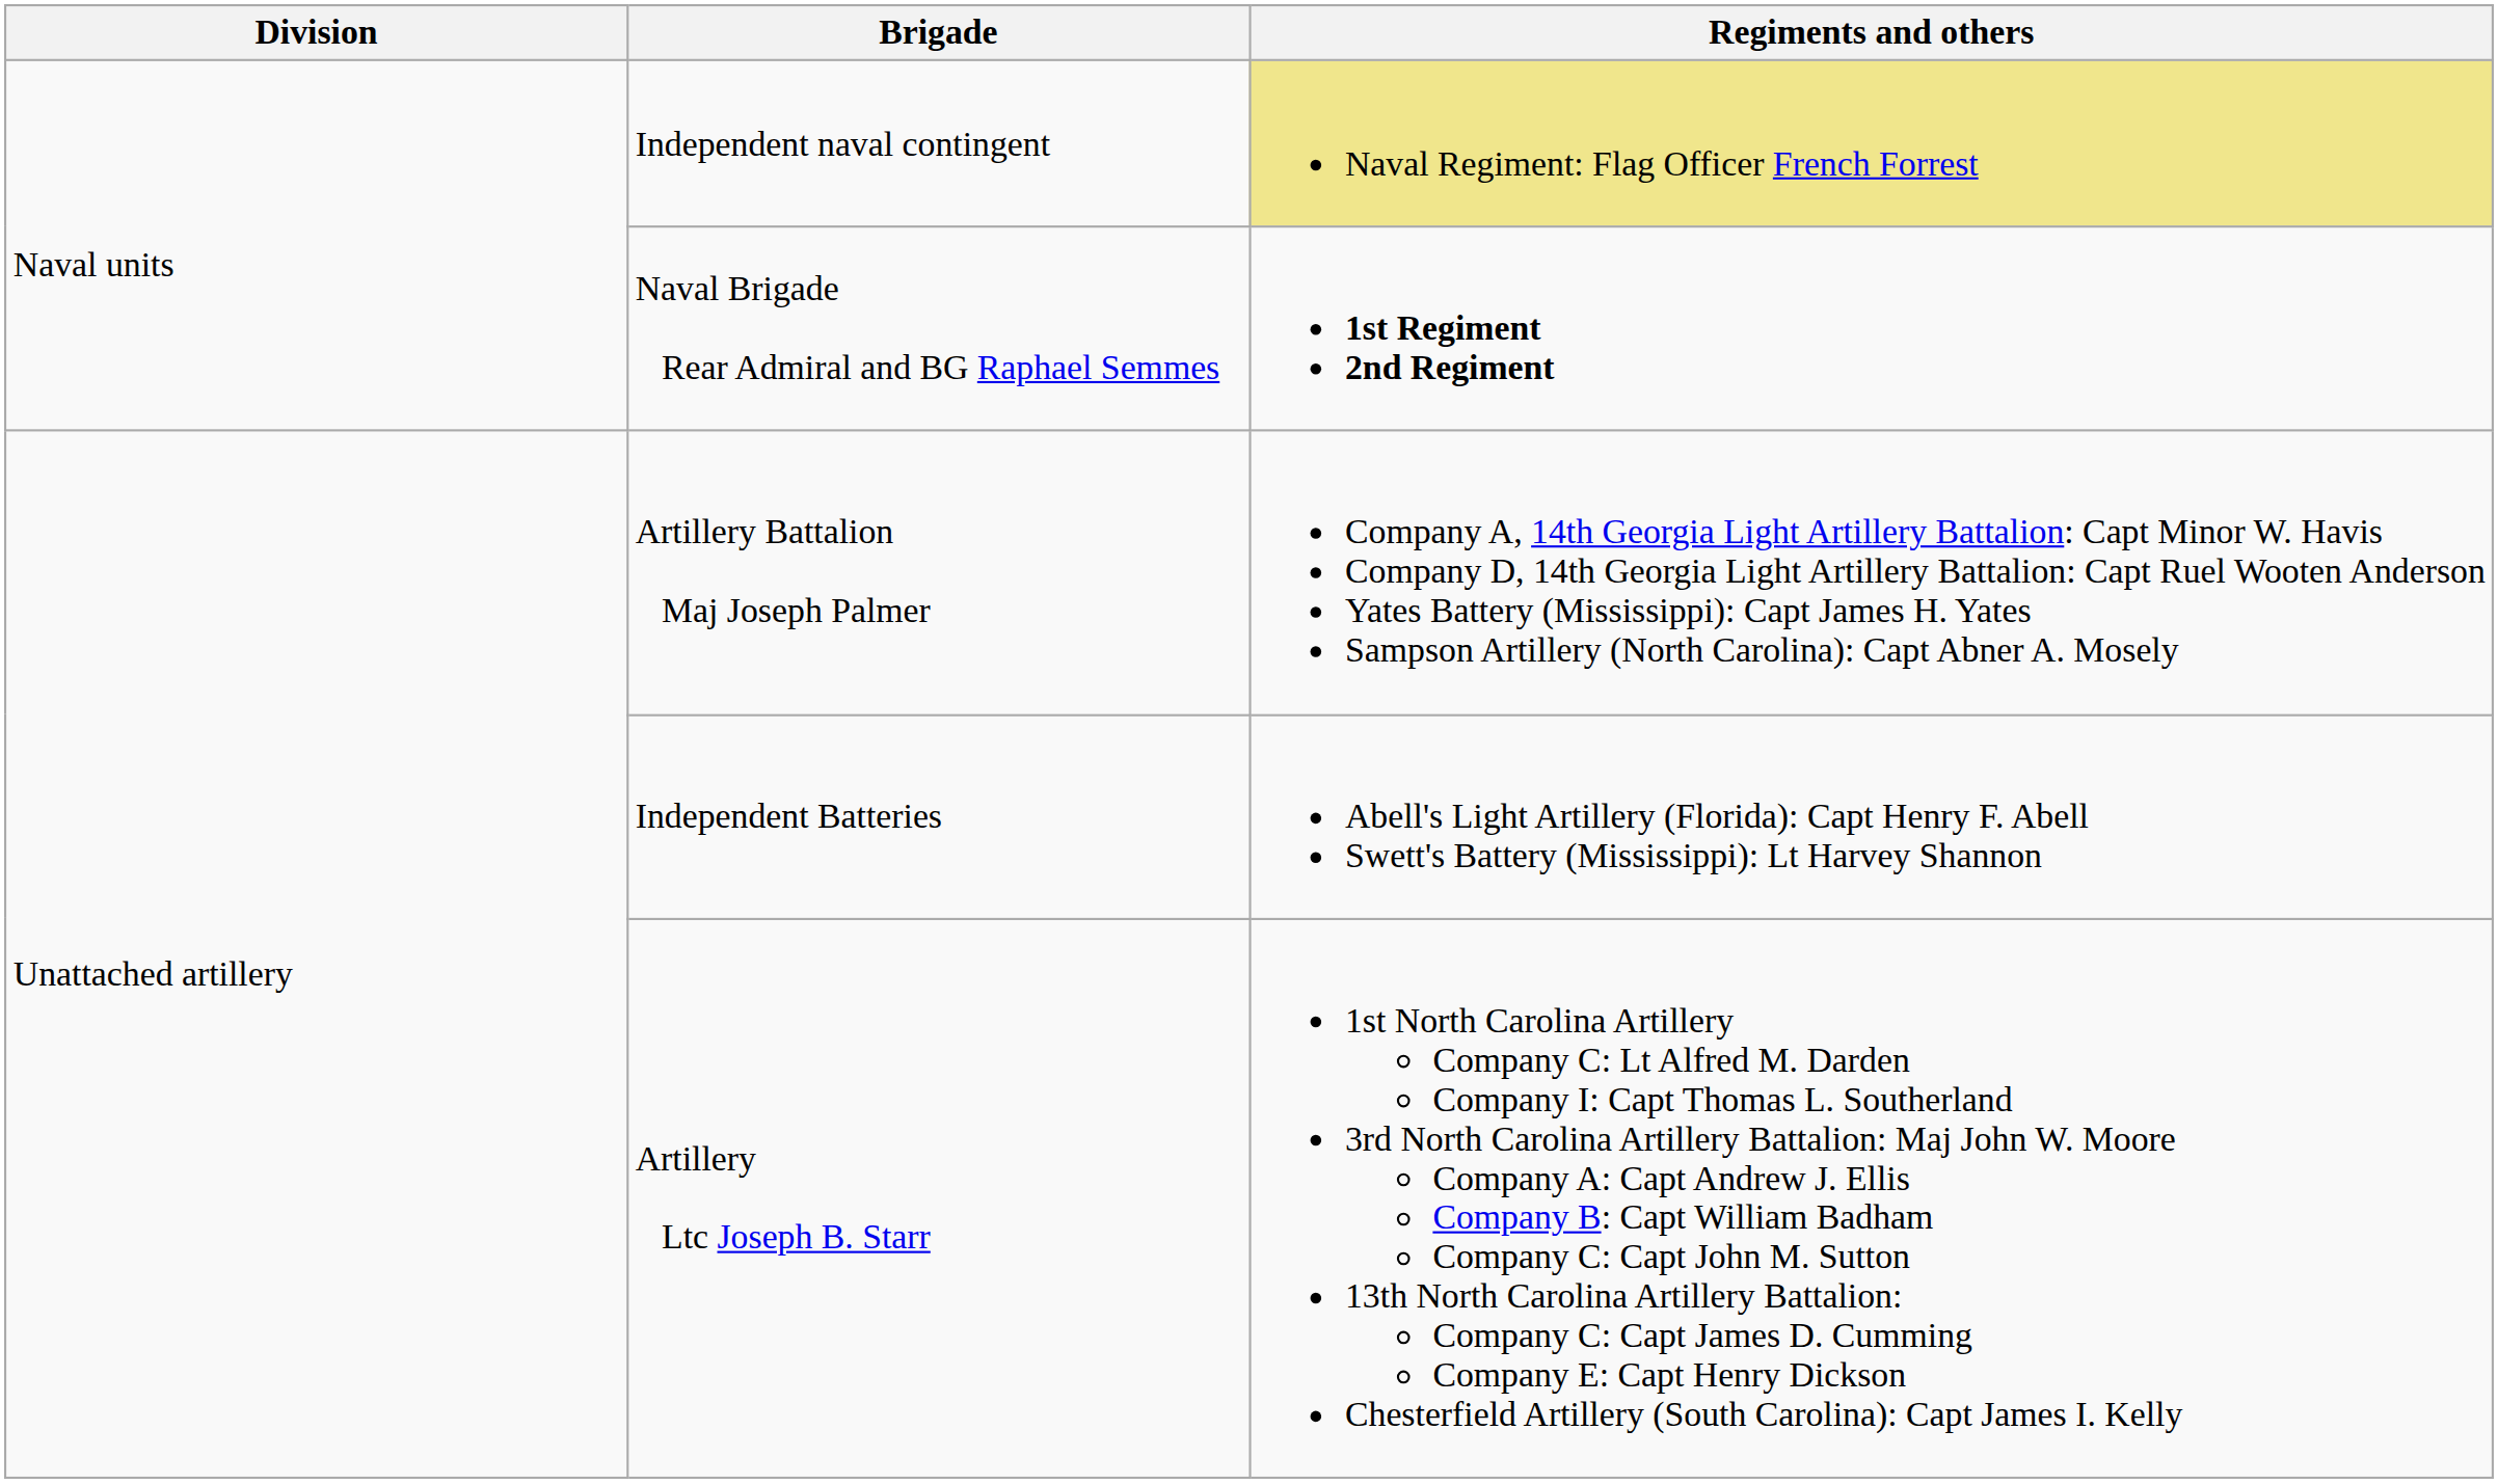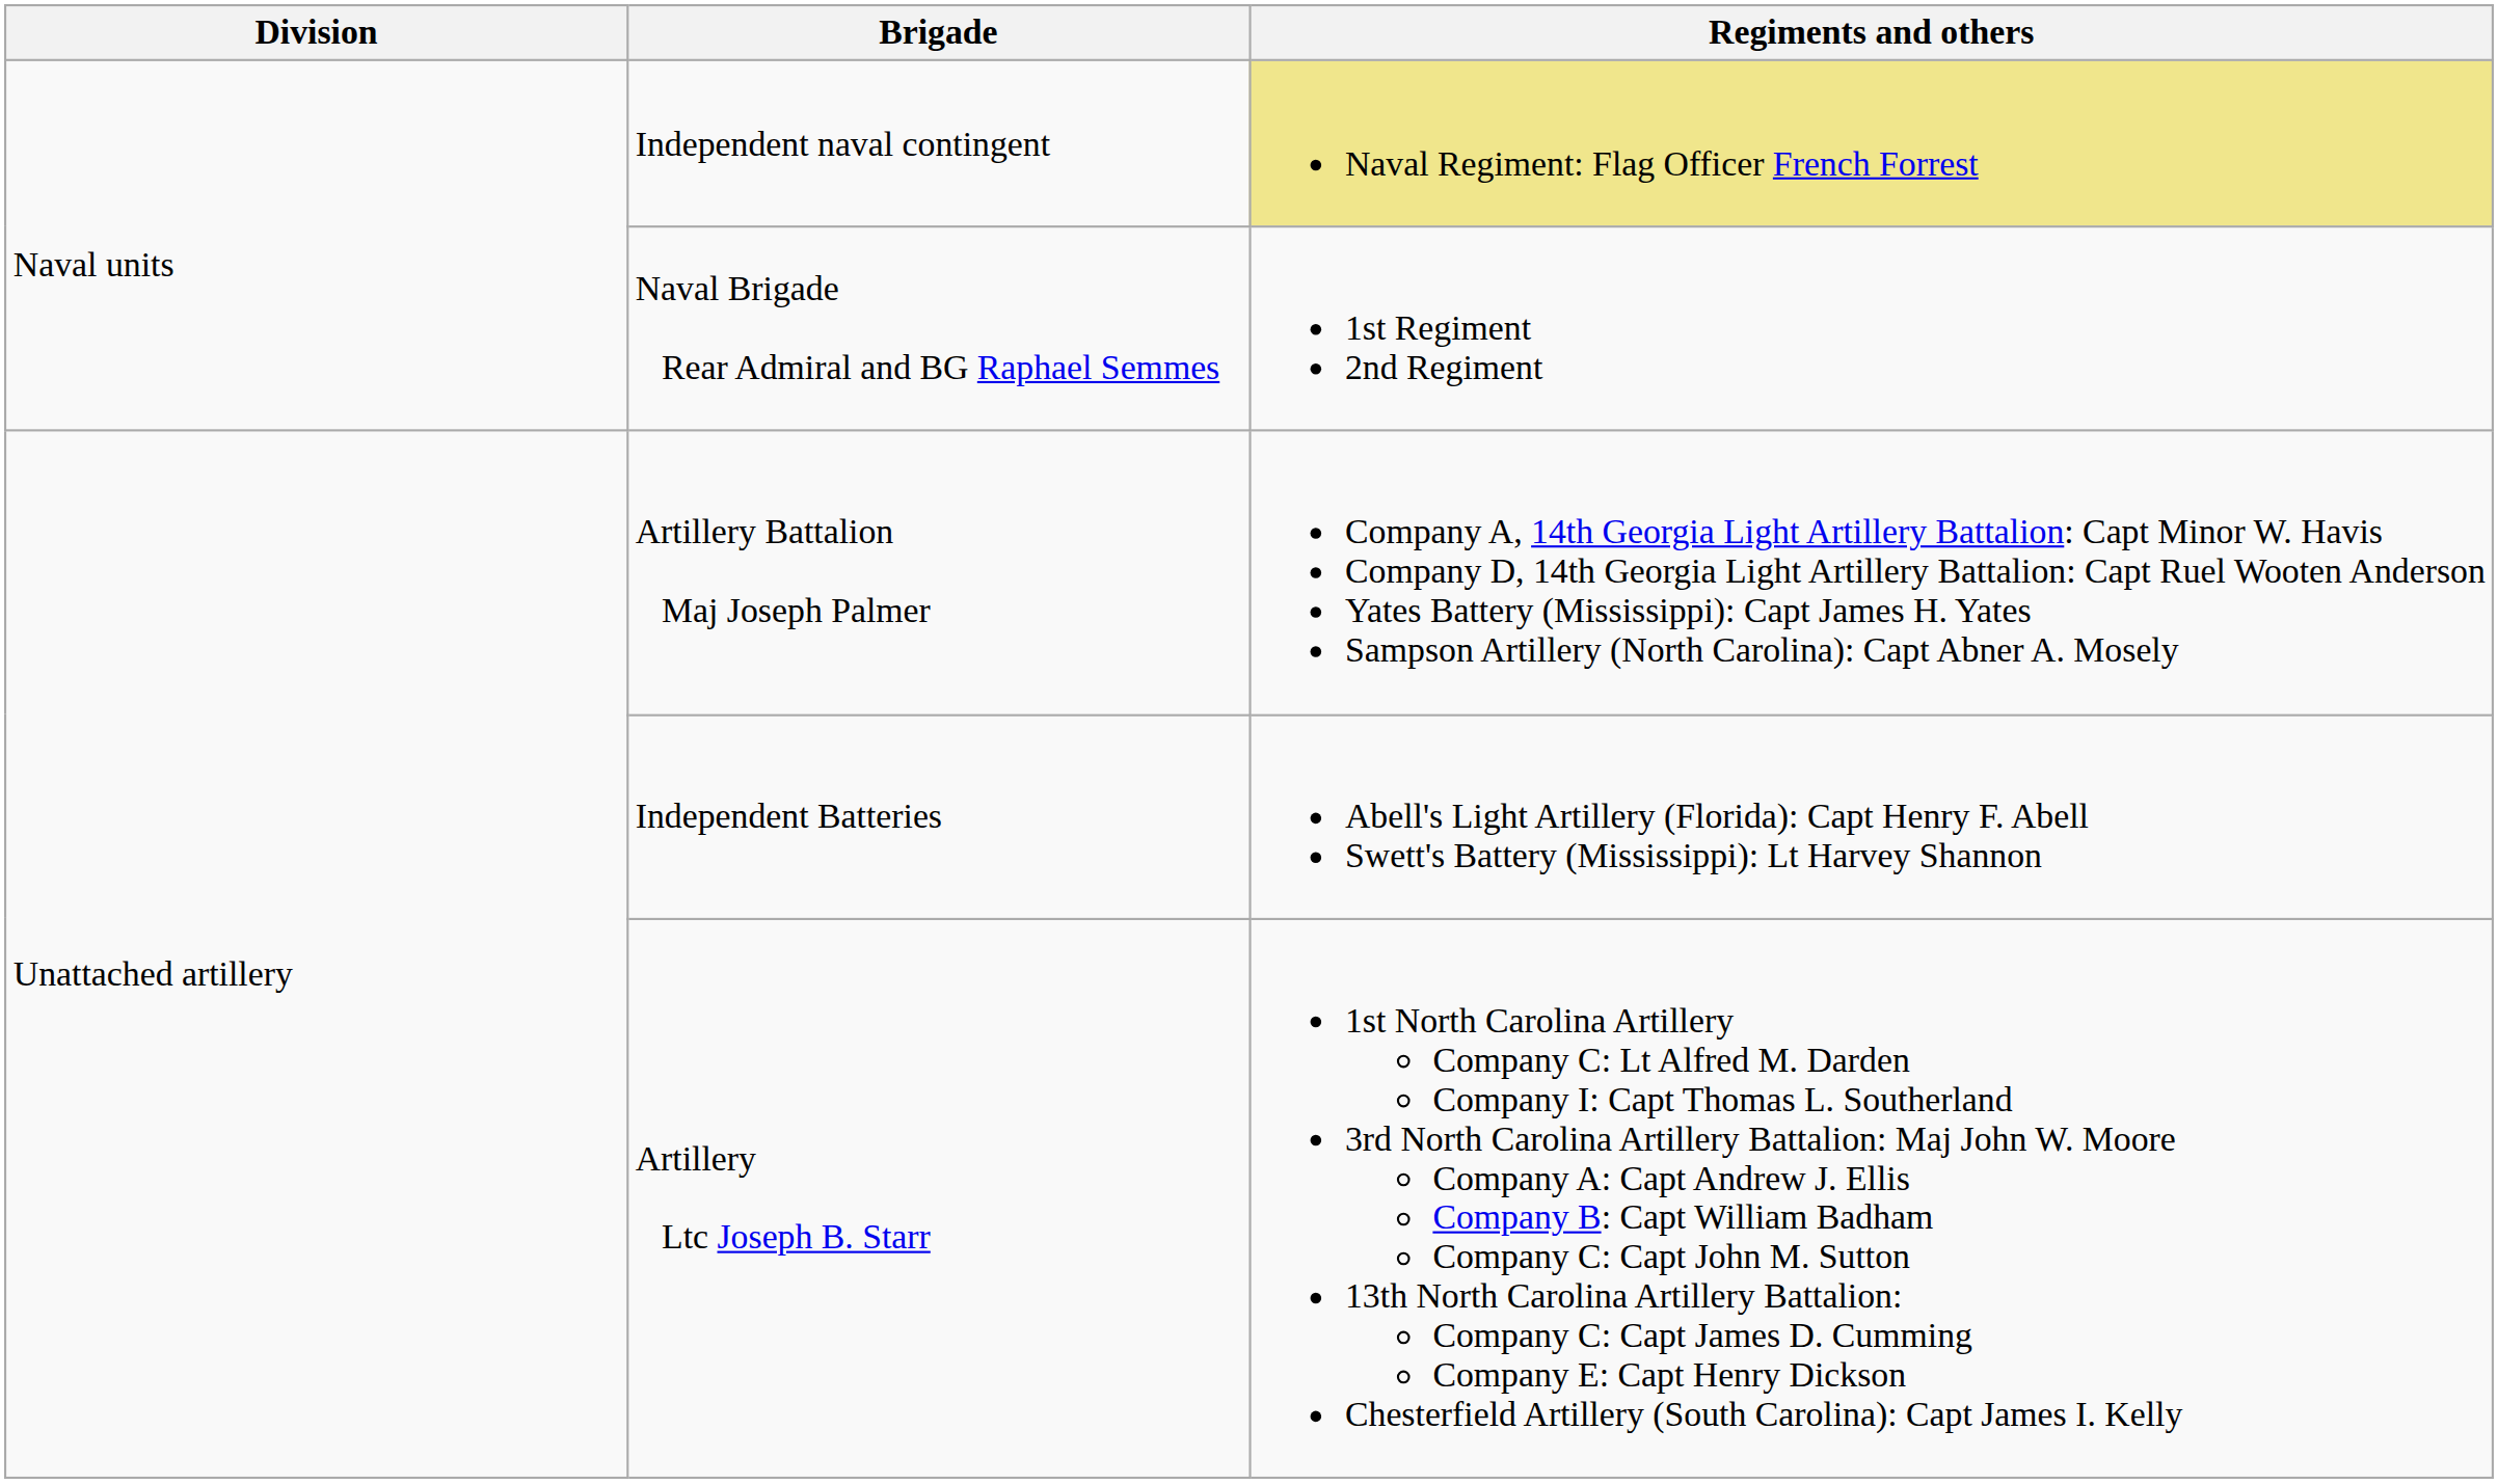Naval Brigade Rear Admiral and BG Raphael Semmes | Regiments and others: bold -> normal
